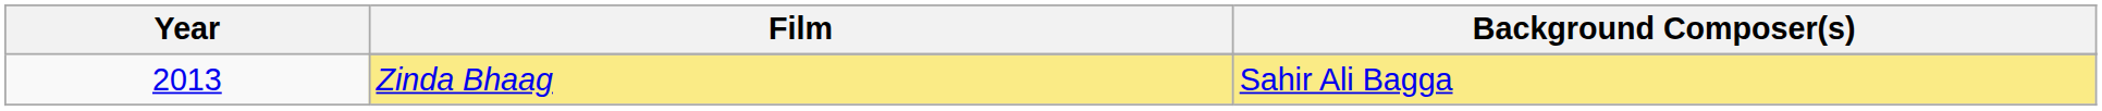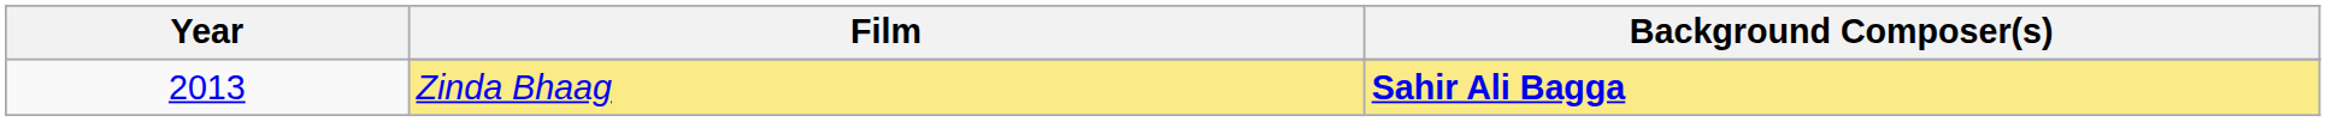Zinda Bhaag | Background Composer(s): normal -> bold
